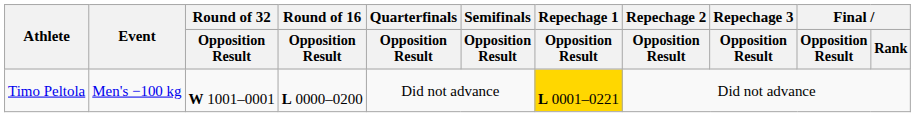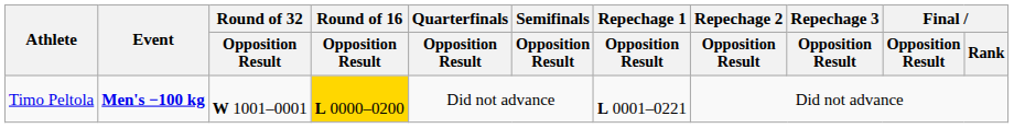Timo Peltola | Event: normal -> bold
Timo Peltola | Round of 16 / Opposition Result: no background -> gold background
Timo Peltola | Repechage 1 / Opposition Result: gold background -> no background
